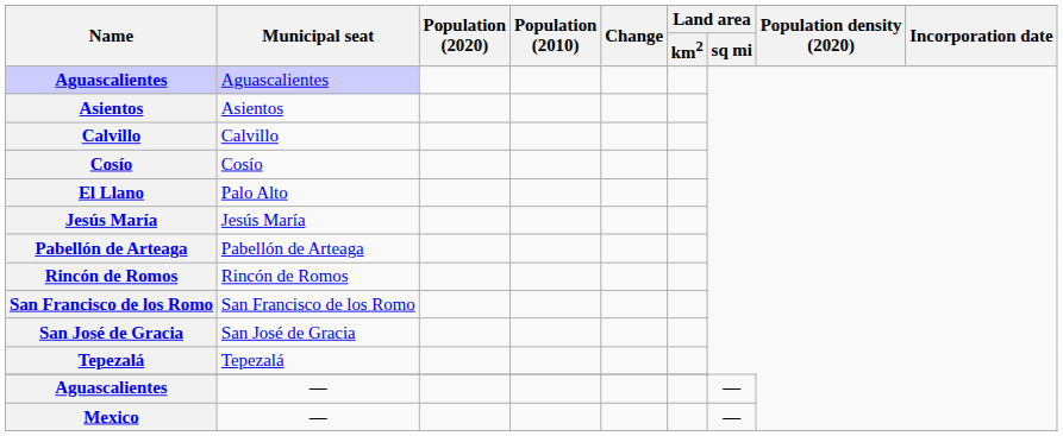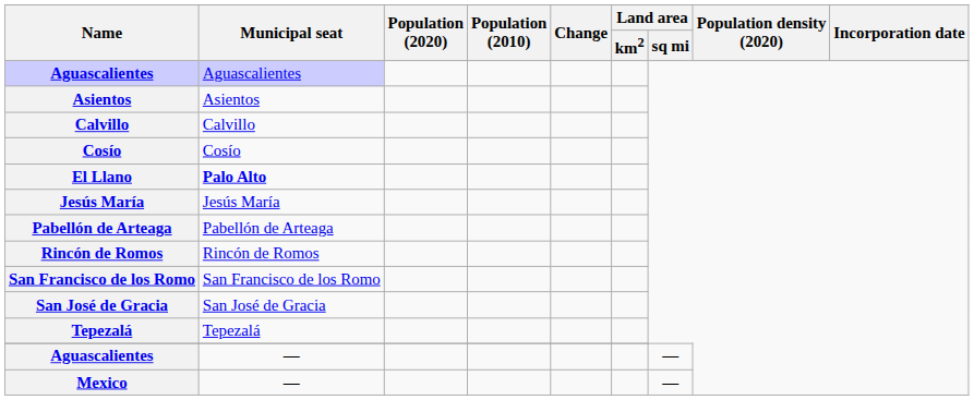El Llano | Municipal seat: normal -> bold
